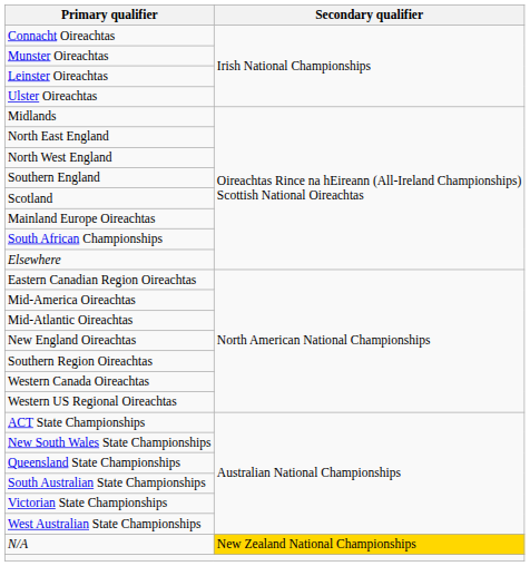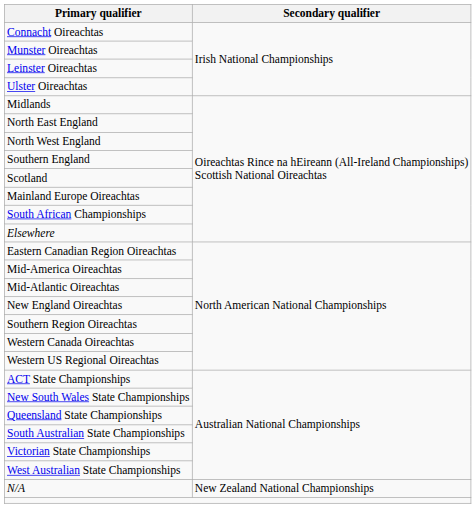N/A | Secondary qualifier: gold background -> no background
